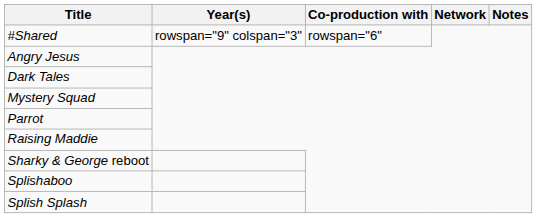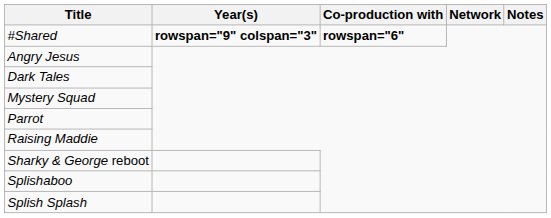#Shared | Year(s): normal -> bold
#Shared | Co-production with: normal -> bold
